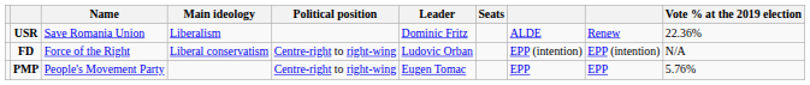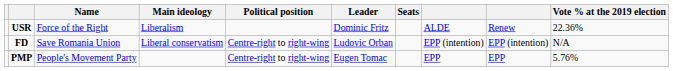USR | Name: Save Romania Union -> Force of the Right
FD | Name: Force of the Right -> Save Romania Union
